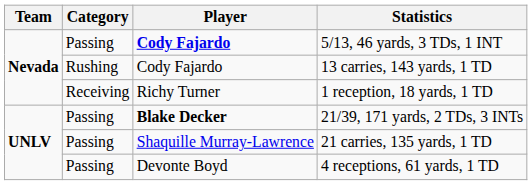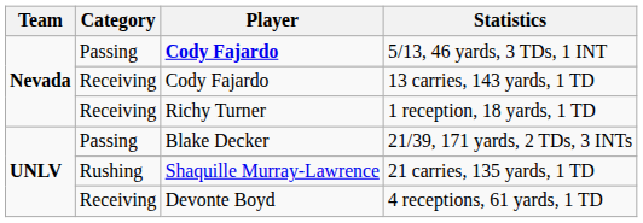13 carries, 143 yards, 1 TD | Category: Rushing -> Receiving
21/39, 171 yards, 2 TDs, 3 INTs | Player: bold -> normal
21 carries, 135 yards, 1 TD | Category: Passing -> Rushing
4 receptions, 61 yards, 1 TD | Category: Passing -> Receiving
